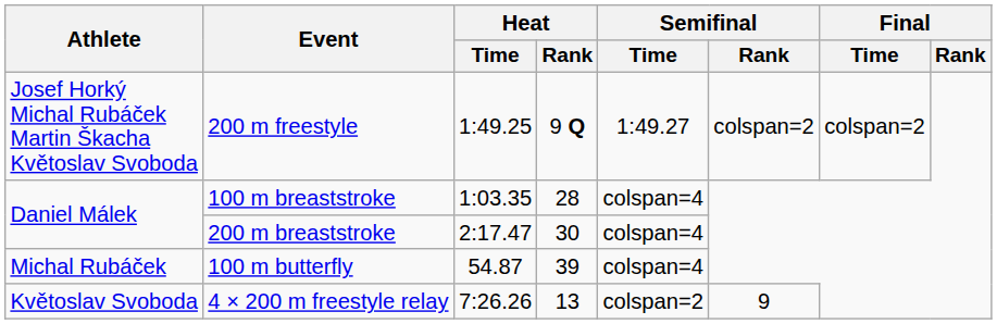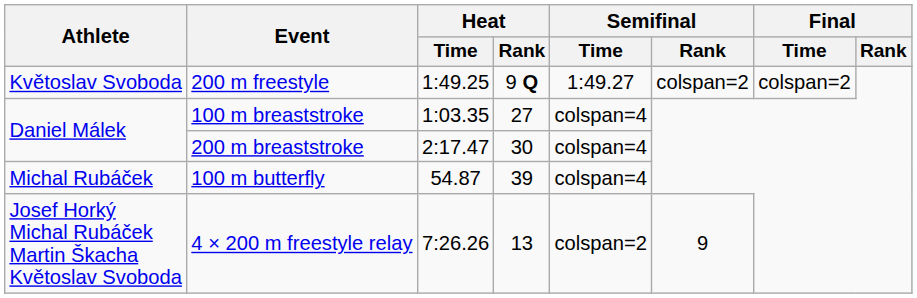200 m freestyle | Athlete: Josef Horký Michal Rubáček Martin Škacha Květoslav Svoboda -> Květoslav Svoboda
100 m breaststroke | Heat / Rank: 28 -> 27
4 × 200 m freestyle relay | Athlete: Květoslav Svoboda -> Josef Horký Michal Rubáček Martin Škacha Květoslav Svoboda
